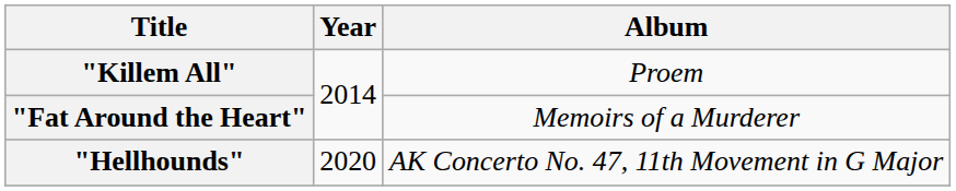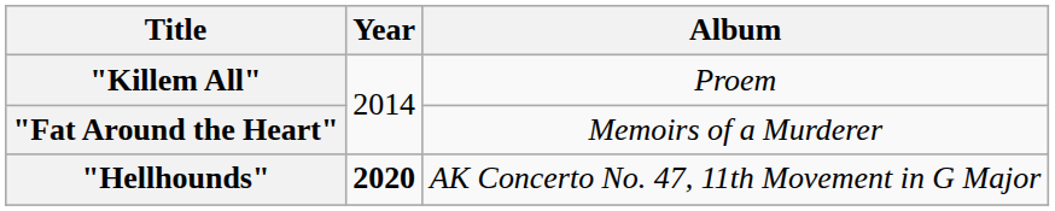"Hellhounds" | Year: normal -> bold
